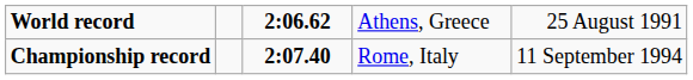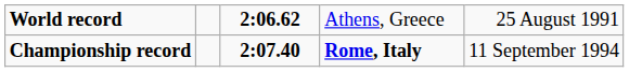Championship record | column 4: normal -> bold
